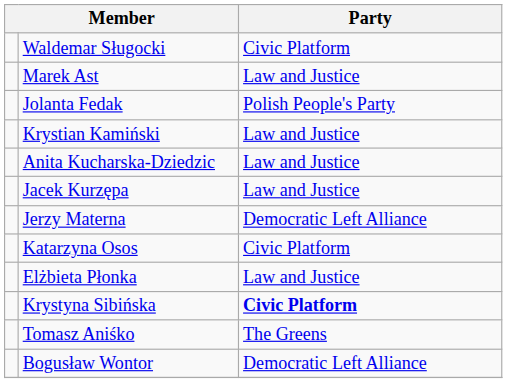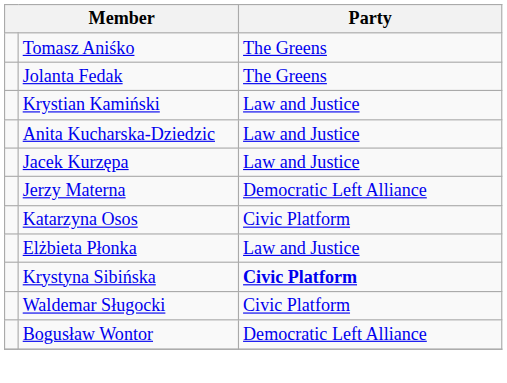rows swapped: Tomasz Aniśko <-> Waldemar Sługocki
- row: Marek Ast | Law and Justice
Jolanta Fedak | Party: Polish People's Party -> The Greens
